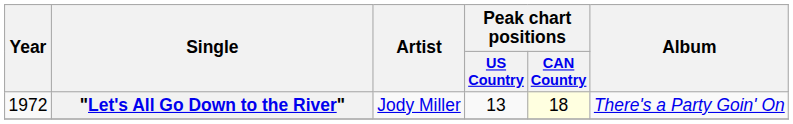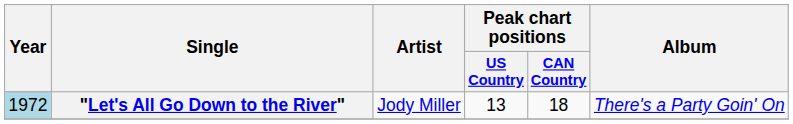row 3 | Year: no background -> lightblue background
row 3 | Peak chart positions / CAN Country: lightyellow background -> no background
